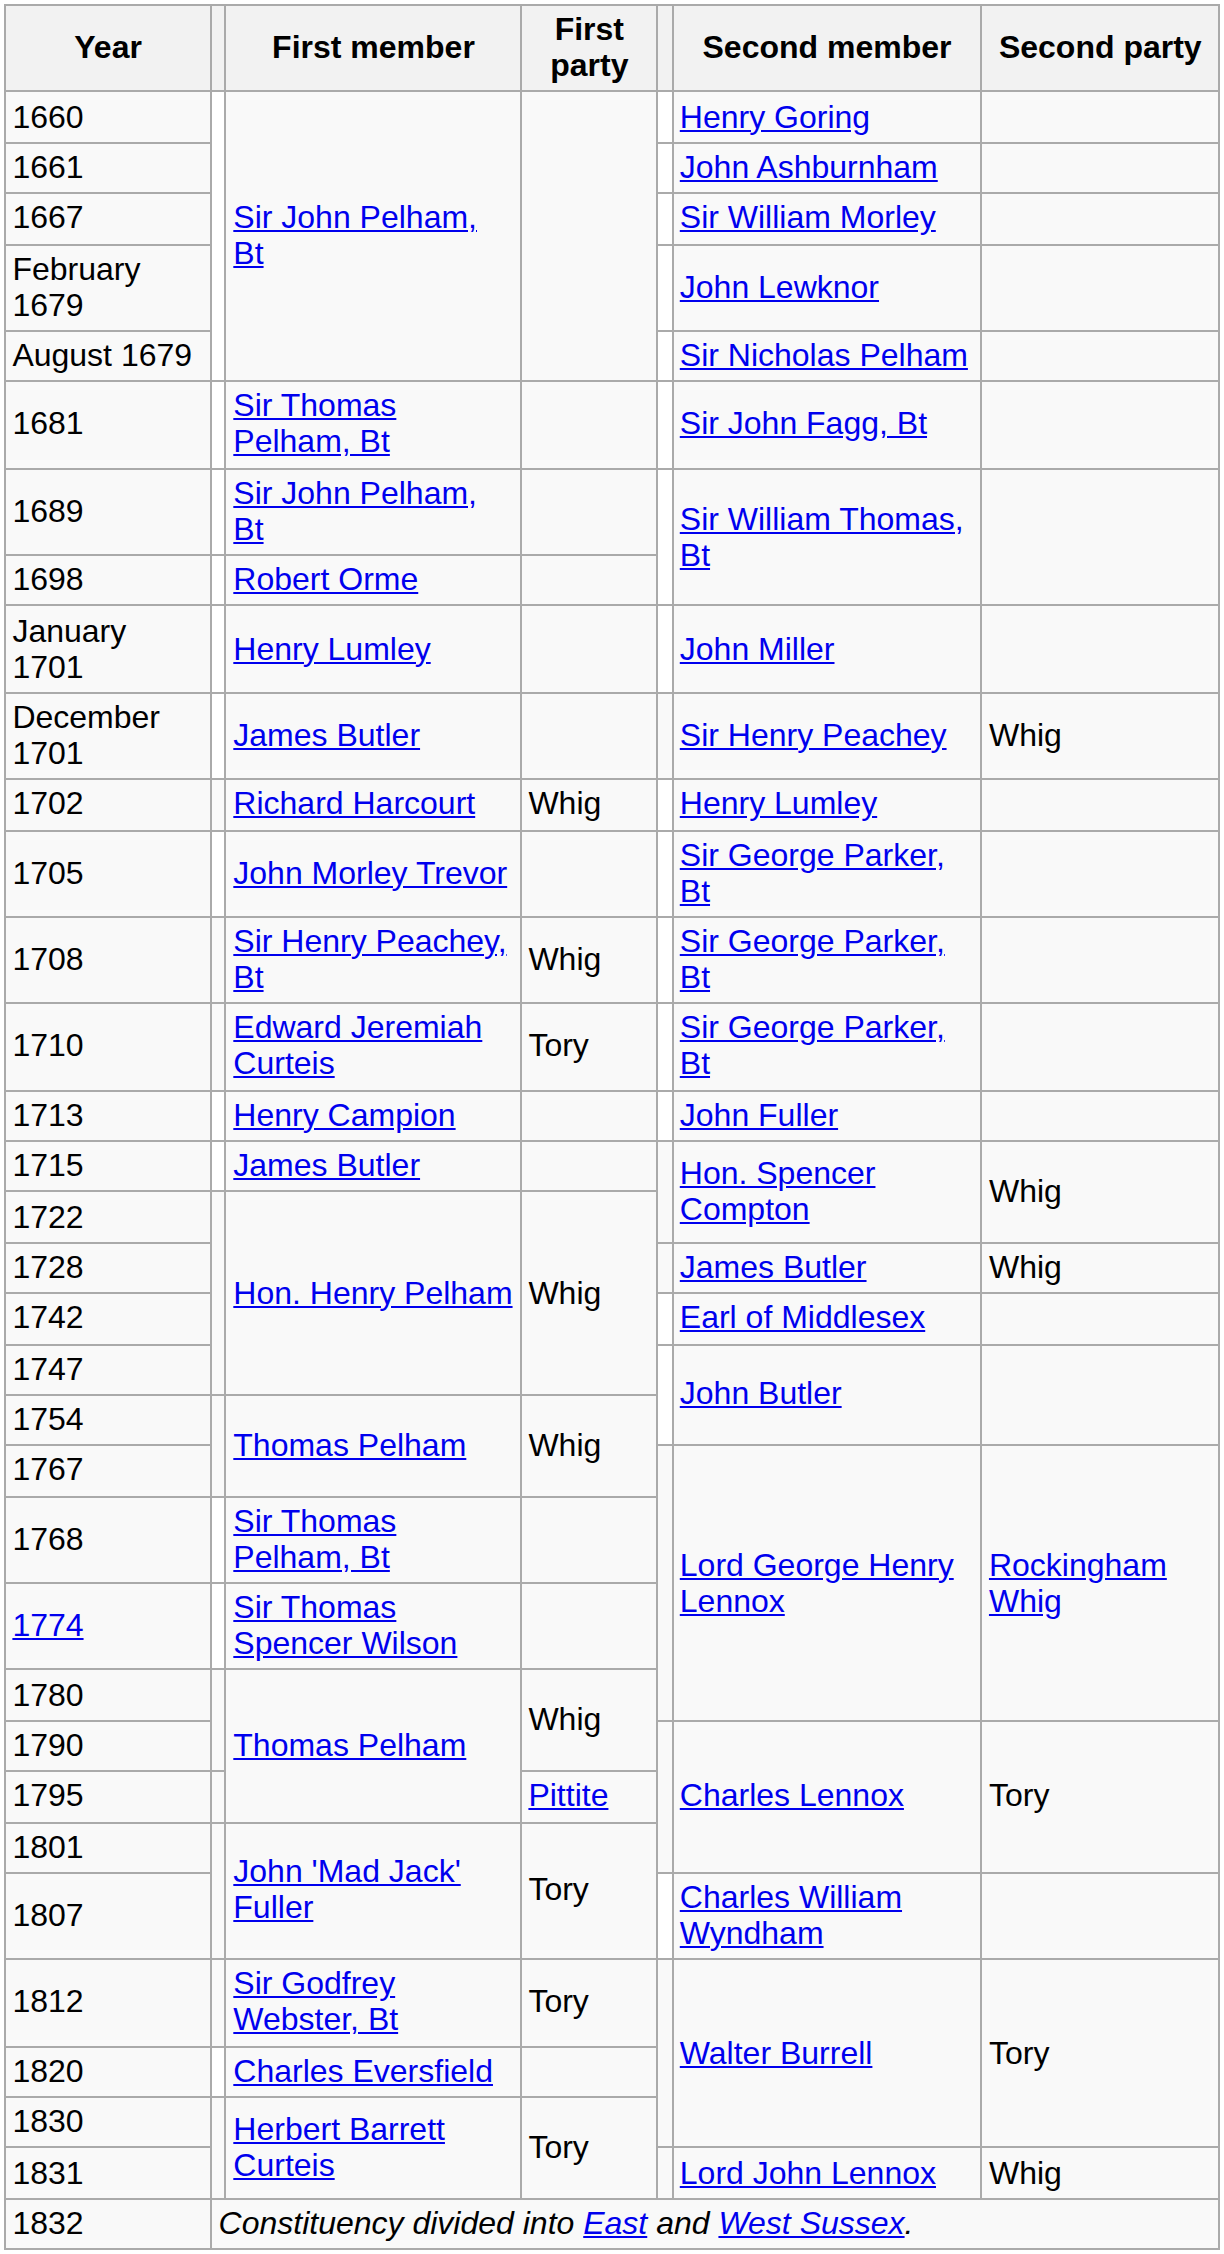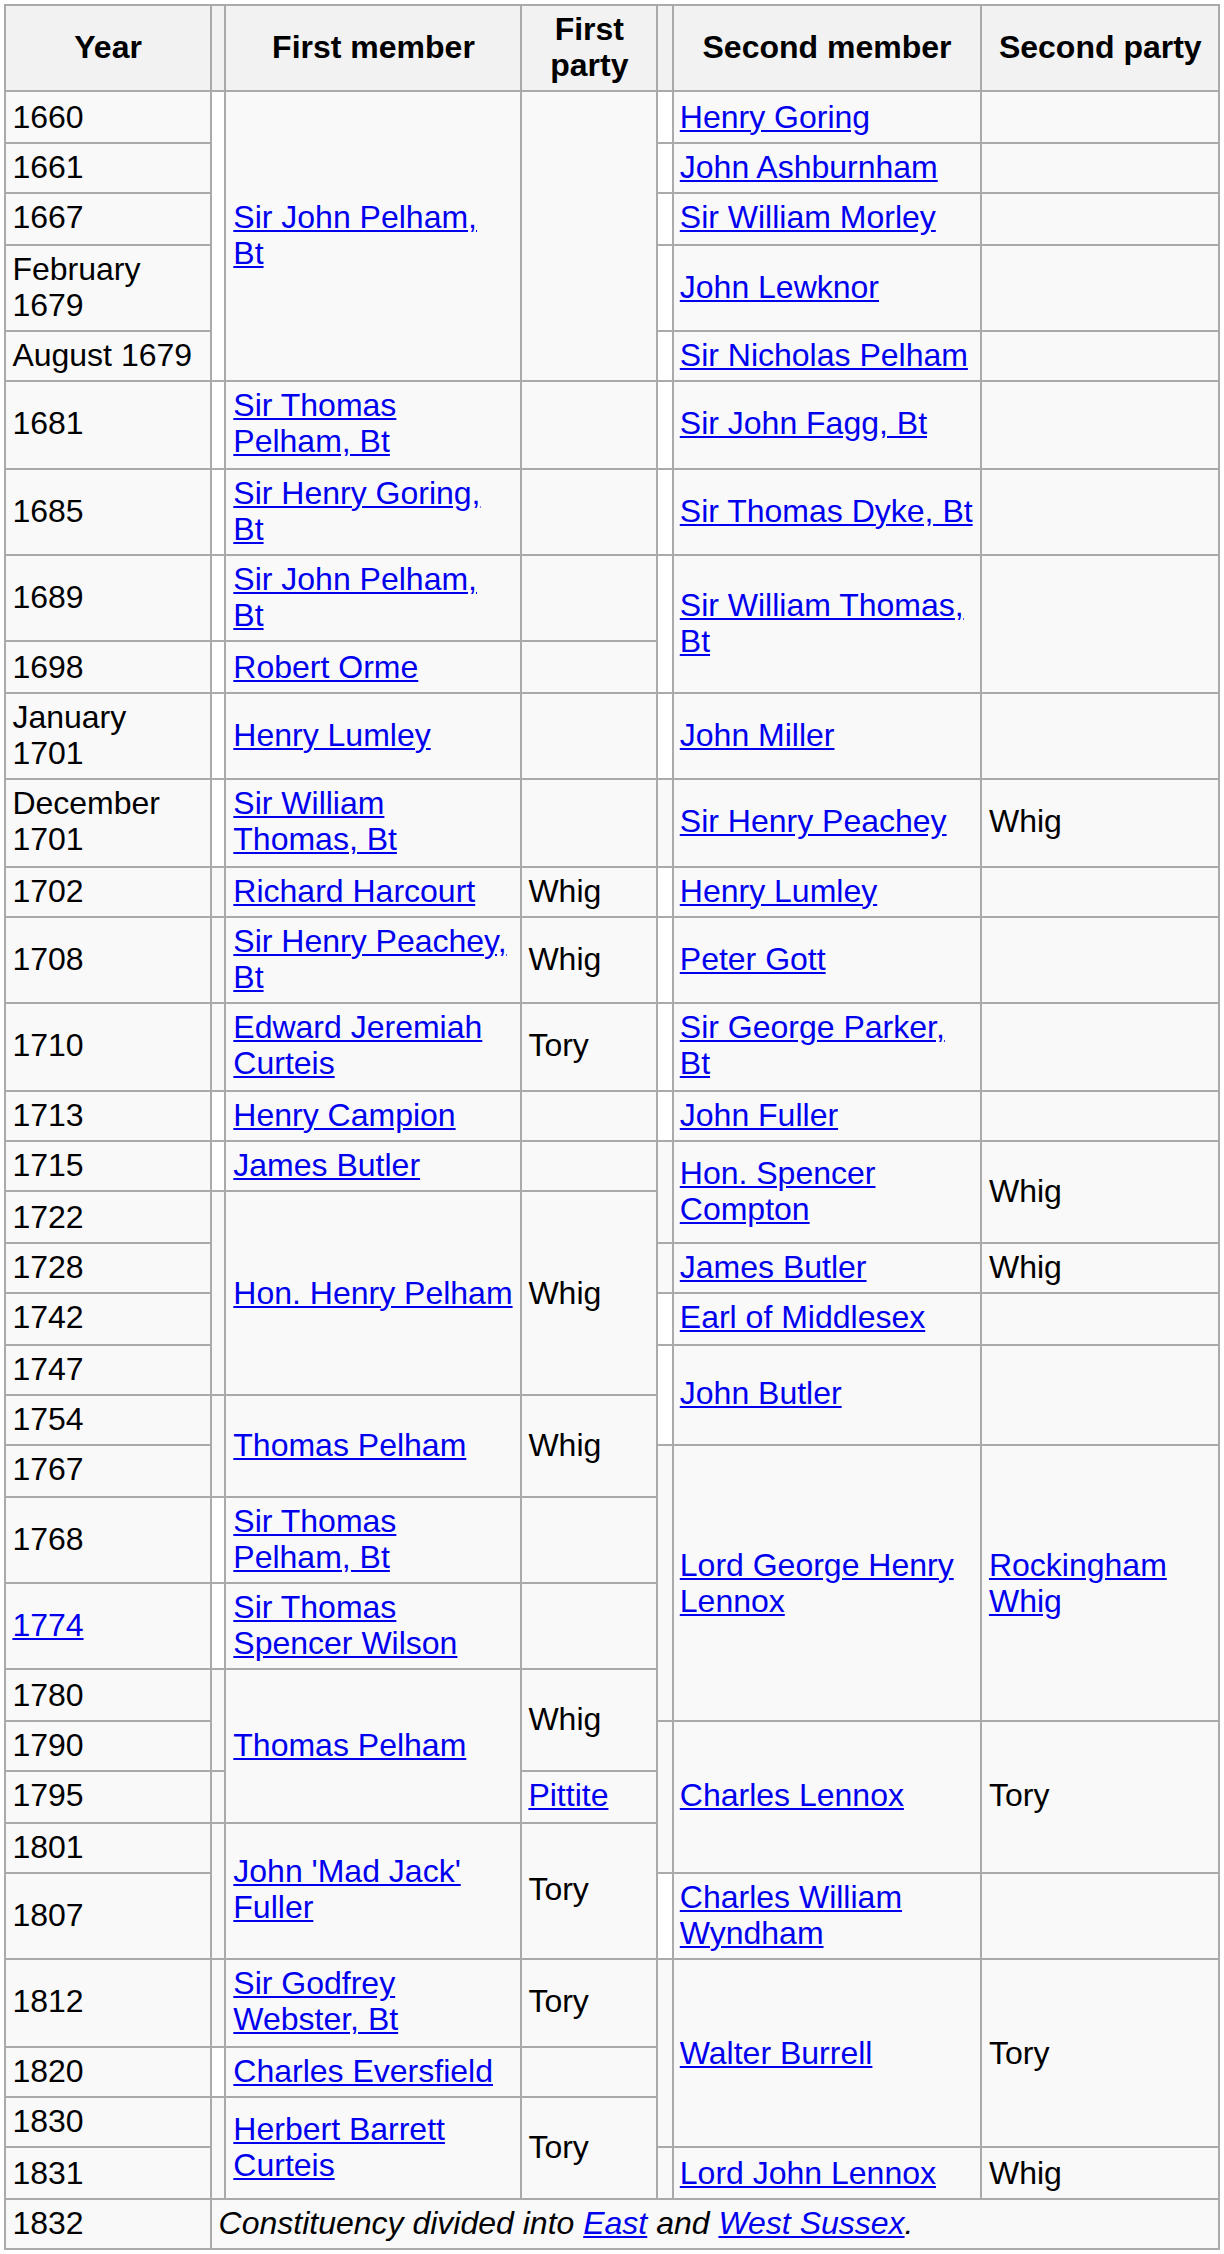+ row: 1685 | Sir Henry Goring, Bt | Sir Thomas Dyke, Bt
December 1701 | First member: James Butler -> Sir William Thomas, Bt
- row: 1705 | John Morley Trevor | Sir George Parker, Bt
1708 | Second member: Sir George Parker, Bt -> Peter Gott
